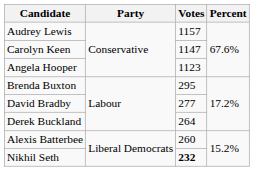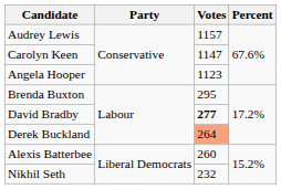David Bradby | Votes: normal -> bold
Derek Buckland | Votes: no background -> lightsalmon background
Nikhil Seth | Votes: bold -> normal
